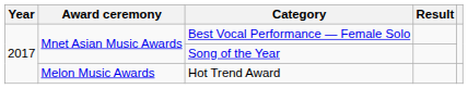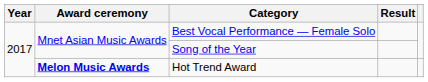Hot Trend Award | Award ceremony: normal -> bold
